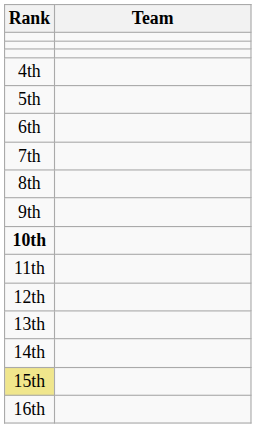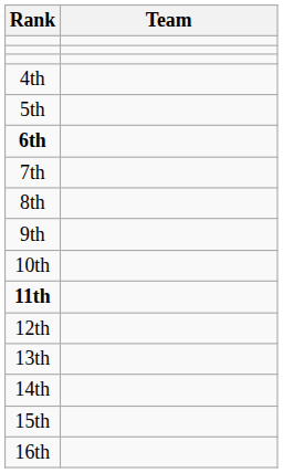row 7 | Rank: normal -> bold
row 11 | Rank: bold -> normal
row 12 | Rank: normal -> bold
row 16 | Rank: khaki background -> no background
